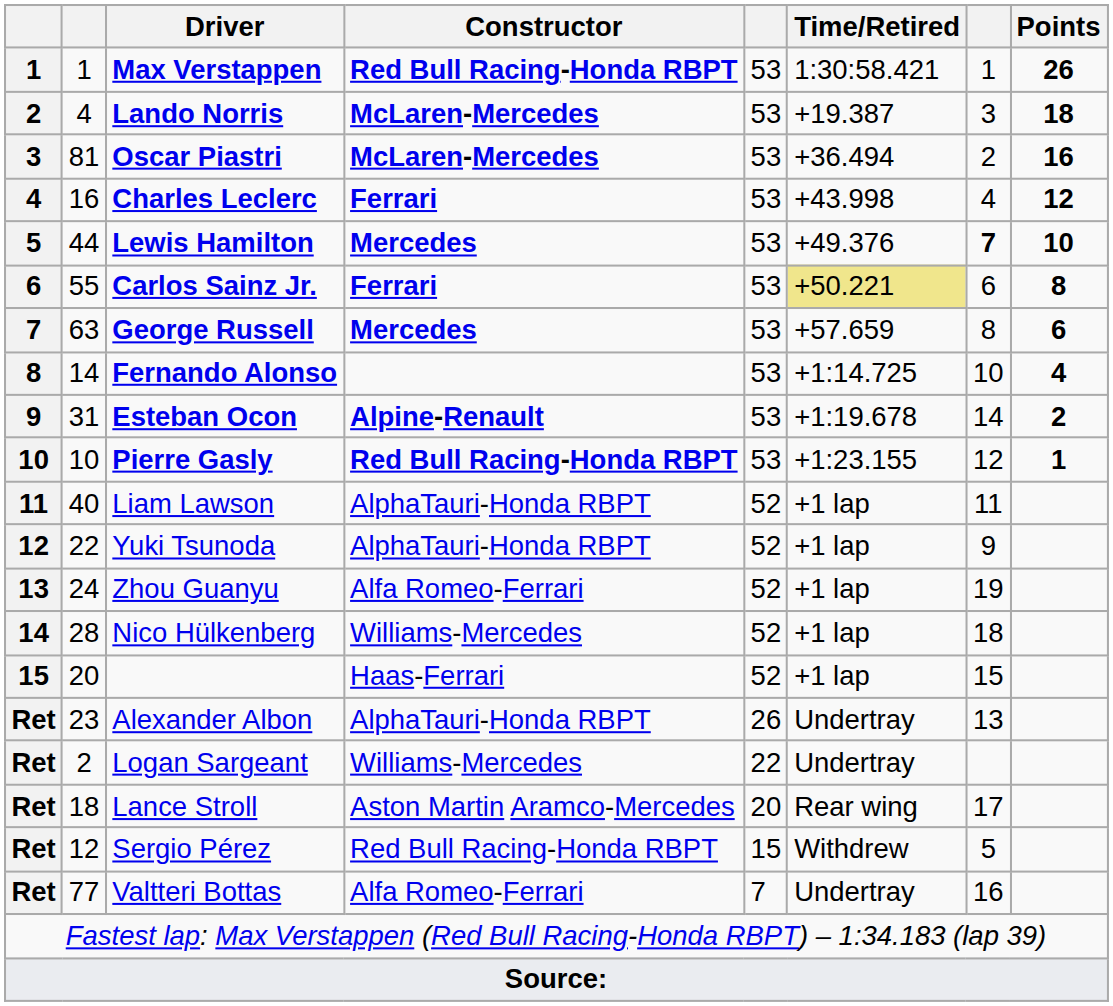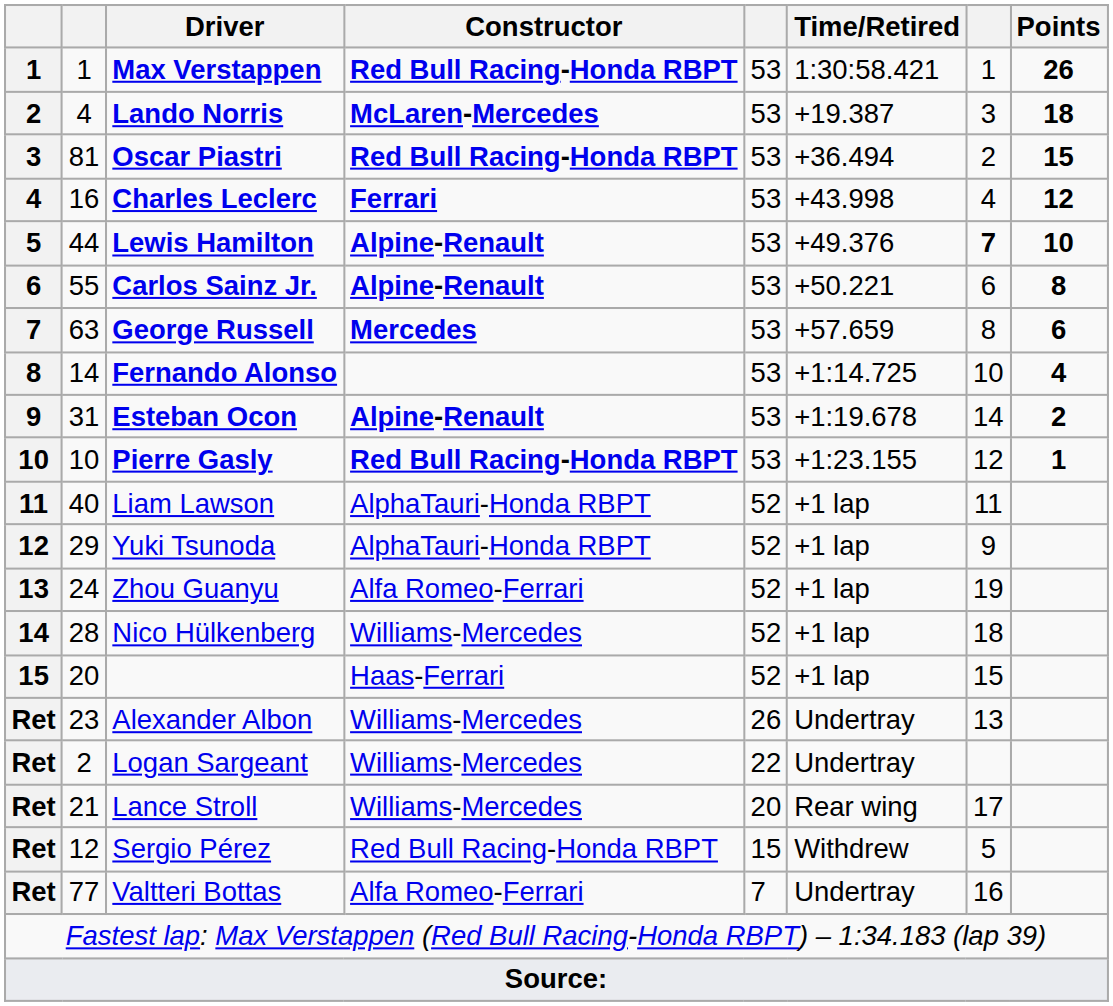Oscar Piastri | Constructor: McLaren-Mercedes -> Red Bull Racing-Honda RBPT
Oscar Piastri | Points: 16 -> 15
Lewis Hamilton | Constructor: Mercedes -> Alpine-Renault
Carlos Sainz Jr. | Constructor: Ferrari -> Alpine-Renault
Carlos Sainz Jr. | Time/Retired: khaki background -> no background
Yuki Tsunoda | column 2: 22 -> 29
Alexander Albon | Constructor: AlphaTauri-Honda RBPT -> Williams-Mercedes
Lance Stroll | column 2: 18 -> 21
Lance Stroll | Constructor: Aston Martin Aramco-Mercedes -> Williams-Mercedes
